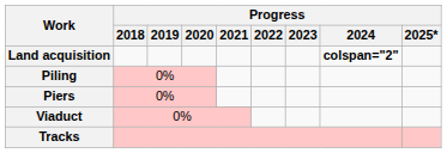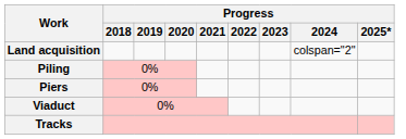Land acquisition | Progress / 2024: bold -> normal
